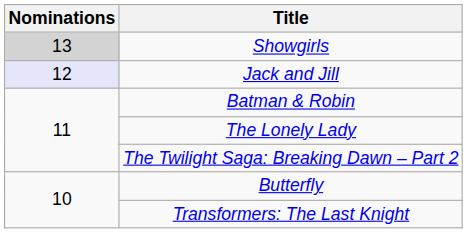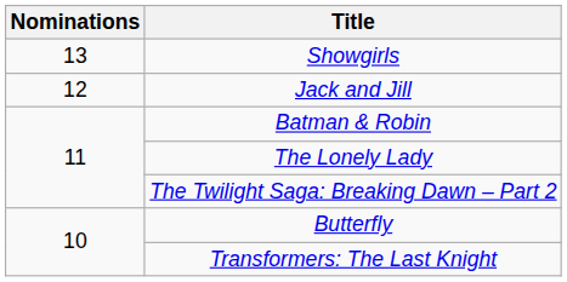Showgirls | Nominations: lightgrey background -> no background
Jack and Jill | Nominations: lavender background -> no background
